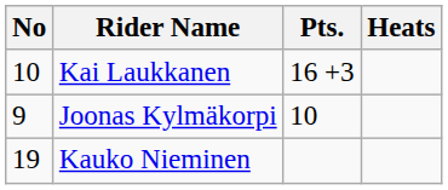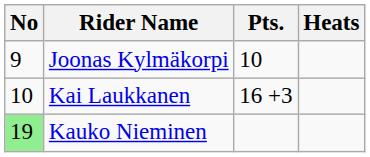rows swapped: Joonas Kylmäkorpi <-> Kai Laukkanen
Kauko Nieminen | No: no background -> lightgreen background
